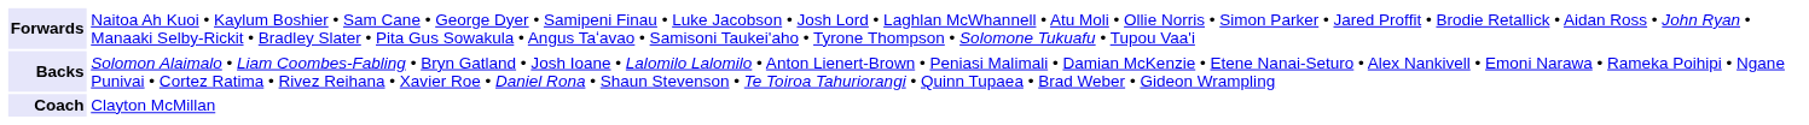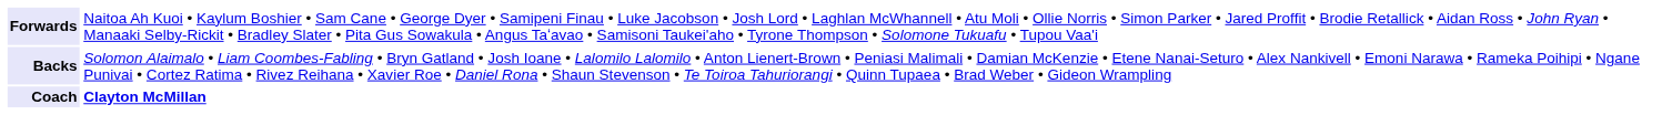Coach | column 2: normal -> bold
